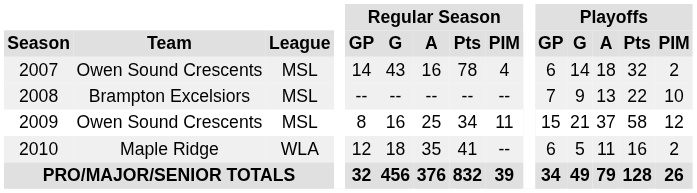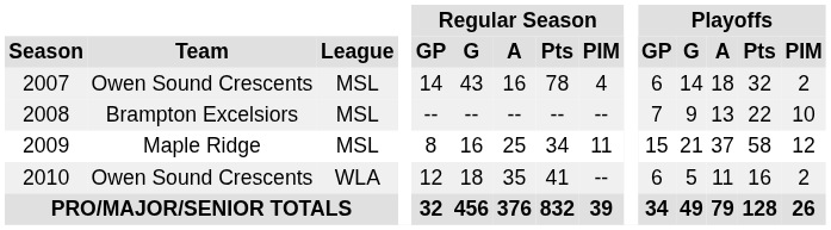2009 | Team: Owen Sound Crescents -> Maple Ridge
2010 | Team: Maple Ridge -> Owen Sound Crescents
